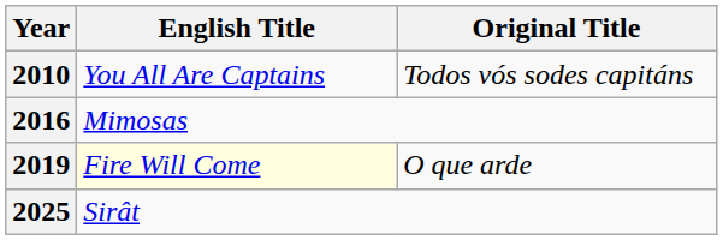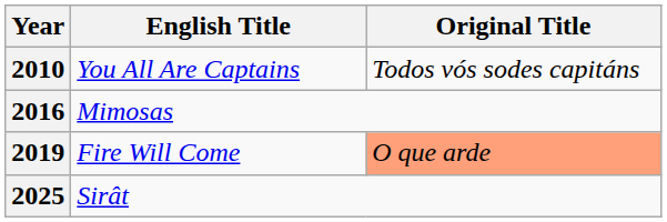2019 | English Title: lightyellow background -> no background
2019 | Original Title: no background -> lightsalmon background
